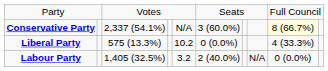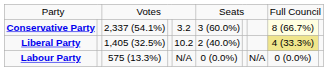Conservative Party | column 5: N/A -> 3.2
Liberal Party | column 3: 575 (13.3%) -> 1,405 (32.5%)
Liberal Party | column 6: 0 (0.0%) -> 2 (40.0%)
Liberal Party | column 9: no background -> khaki background
Labour Party | column 3: 1,405 (32.5%) -> 575 (13.3%)
Labour Party | column 5: 3.2 -> N/A
Labour Party | column 6: 2 (40.0%) -> 0 (0.0%)
